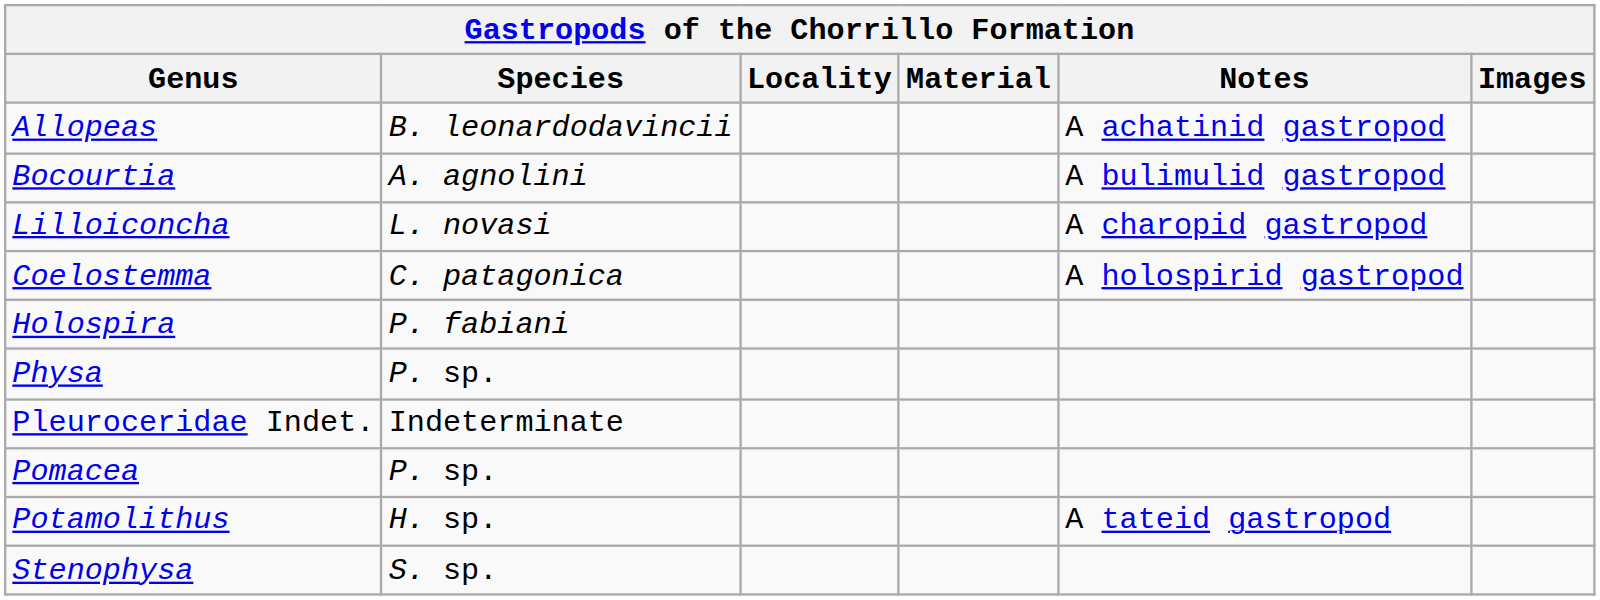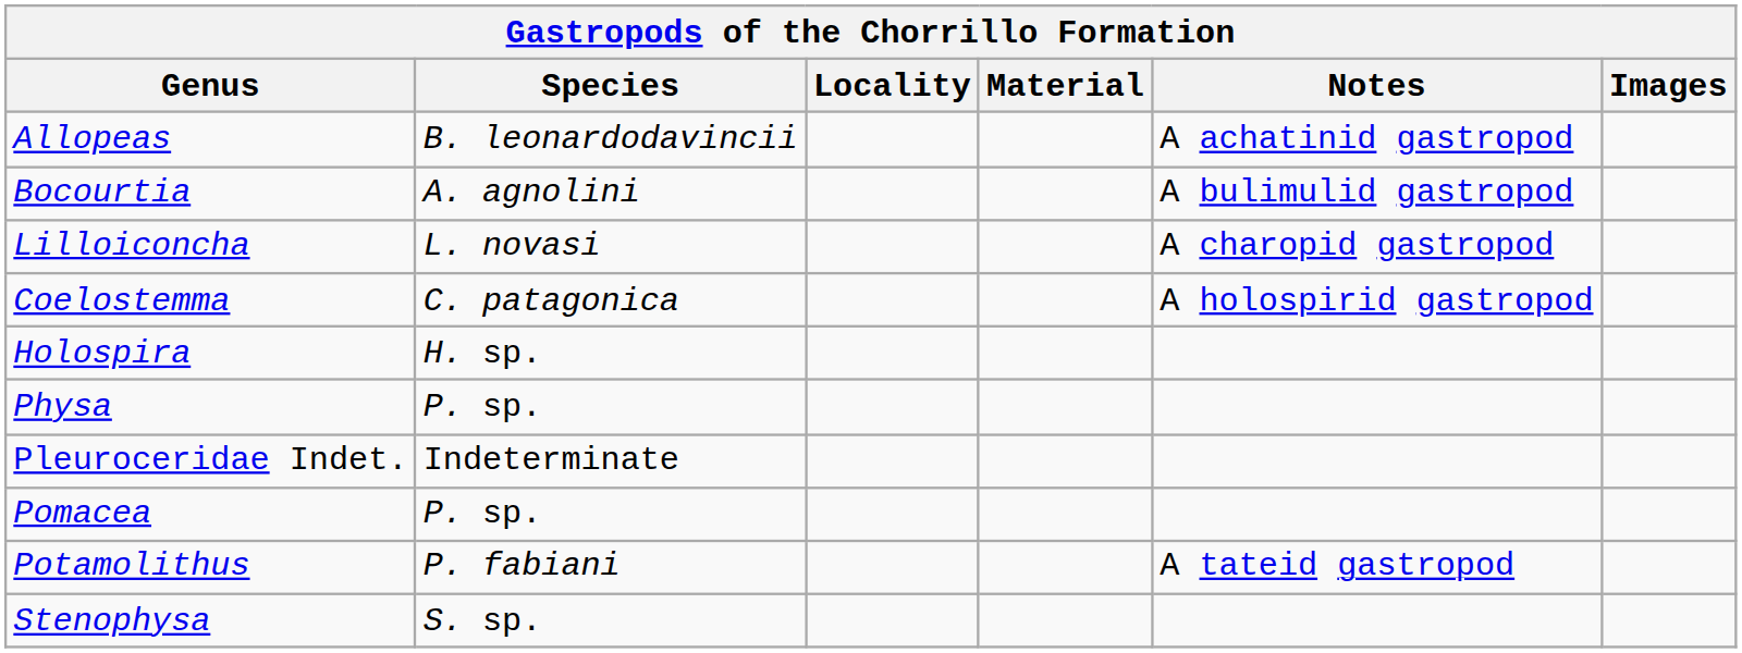Holospira | Species: P. fabiani -> H. sp.
Potamolithus | Species: H. sp. -> P. fabiani
